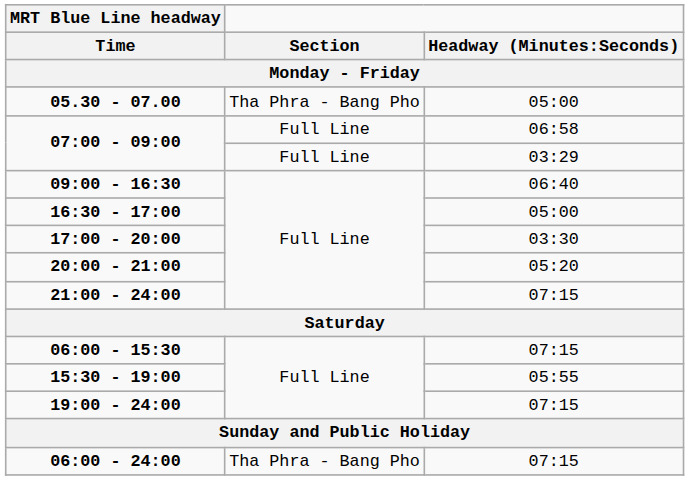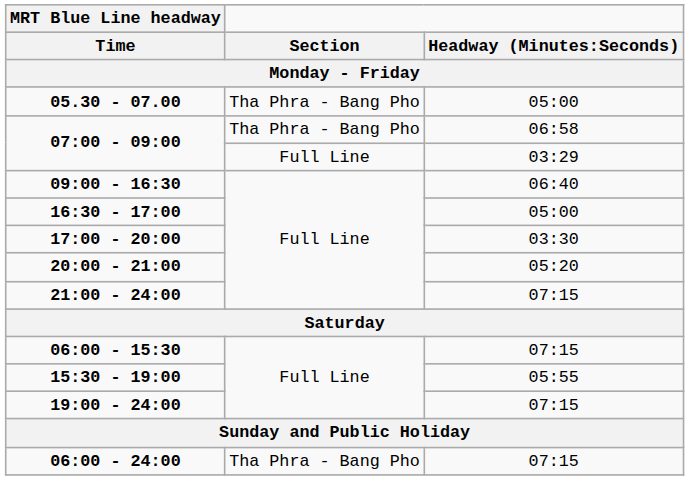07:00 - 09:00 / 06:58 | Section: Full Line -> Tha Phra - Bang Pho
